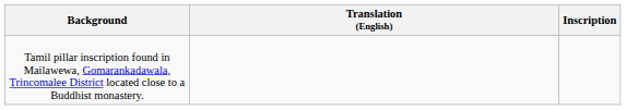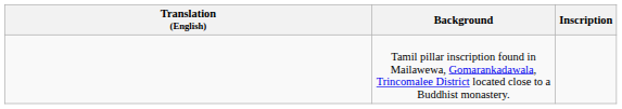columns swapped: Background <-> Translation (English)
